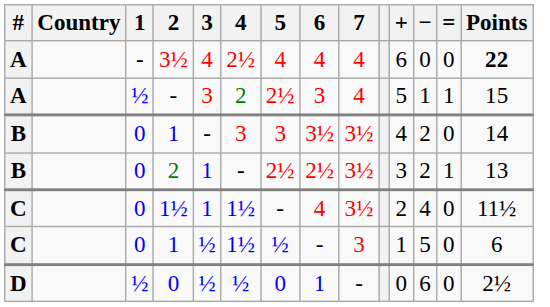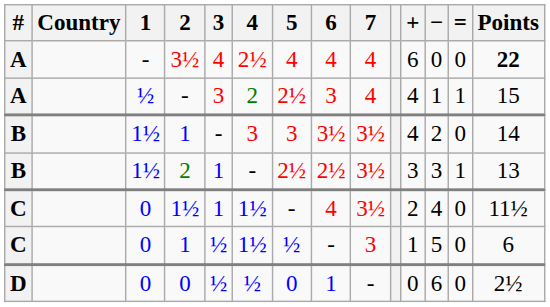row 3 | +: 5 -> 4
row 4 | 1: 0 -> 1½
row 5 | 1: 0 -> 1½
row 5 | −: 2 -> 3
row 8 | 1: ½ -> 0
